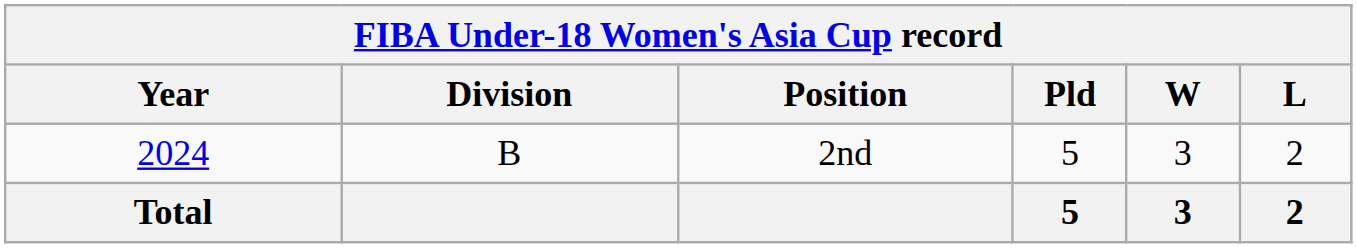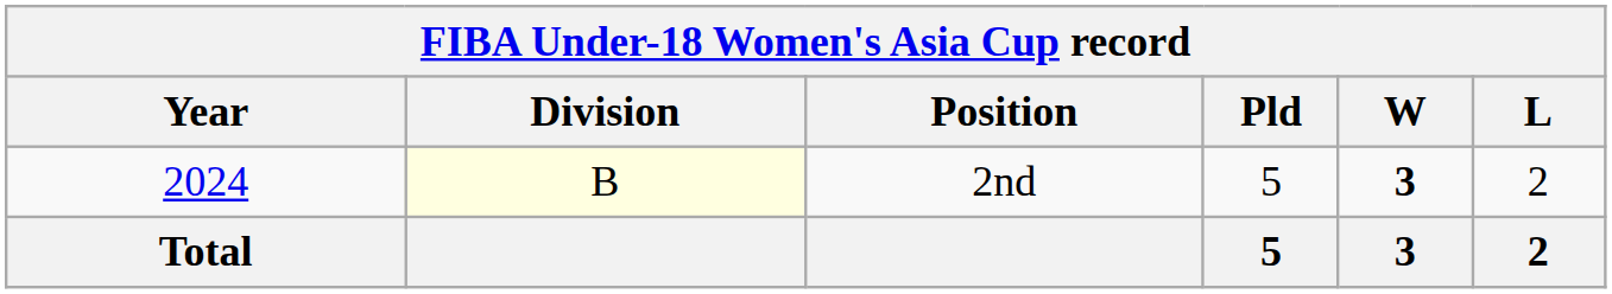2nd | Division: no background -> lightyellow background
2nd | W: normal -> bold
